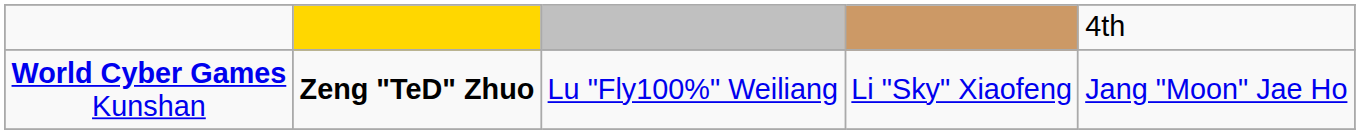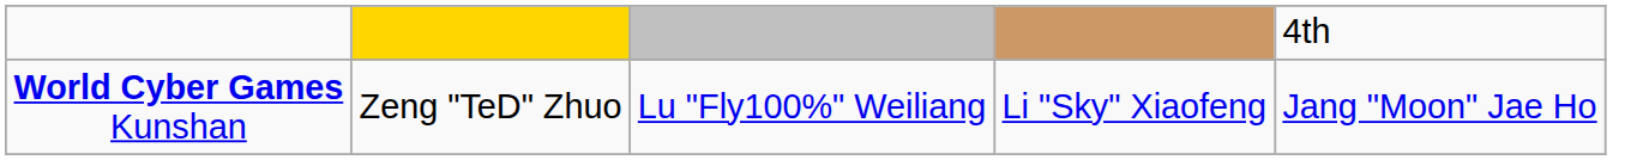World Cyber Games Kunshan | column 2: bold -> normal
